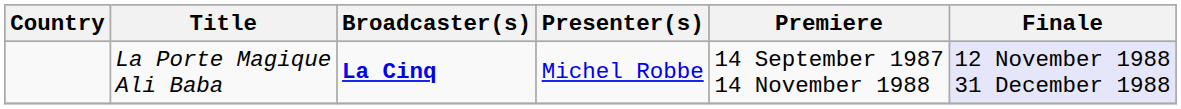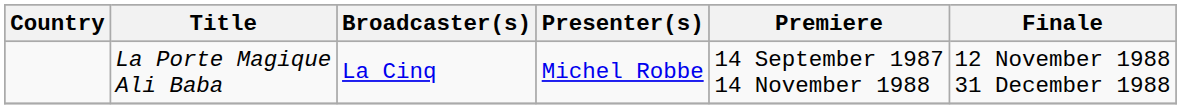La Porte Magique Ali Baba | Broadcaster(s): bold -> normal
La Porte Magique Ali Baba | Finale: lavender background -> no background
